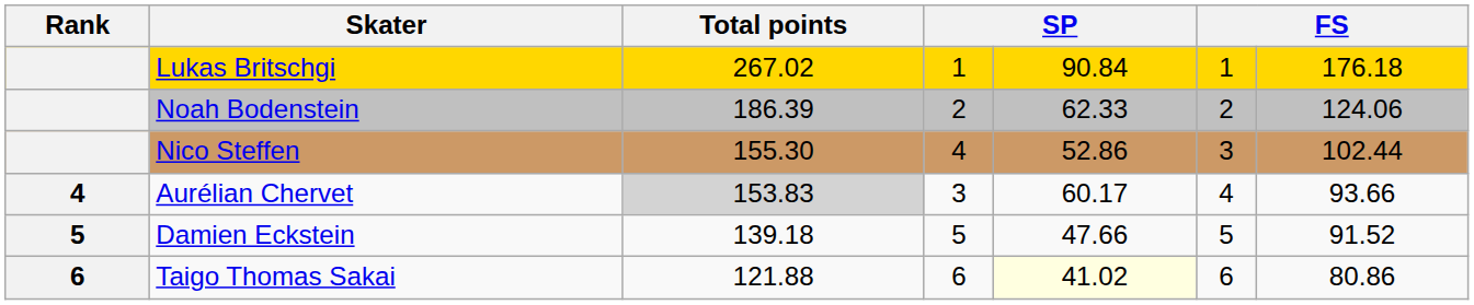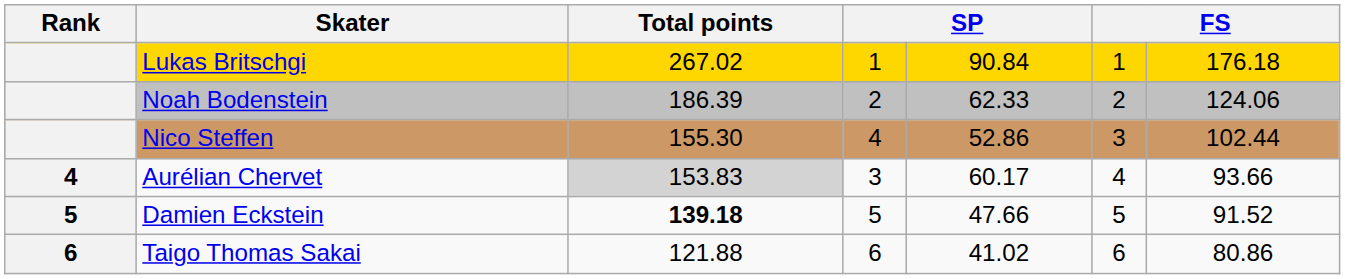Damien Eckstein | Total points: normal -> bold
Taigo Thomas Sakai | column 5: lightyellow background -> no background
